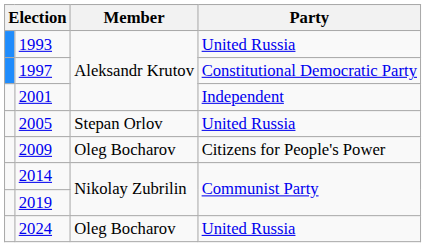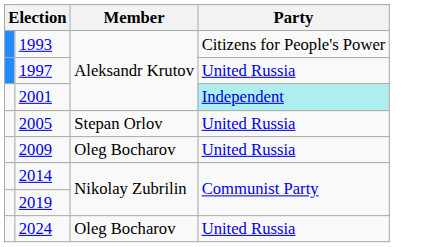1993 | Party: United Russia -> Citizens for People's Power
1997 | Party: Constitutional Democratic Party -> United Russia
2001 | Party: no background -> paleturquoise background
2009 | Party: Citizens for People's Power -> United Russia
